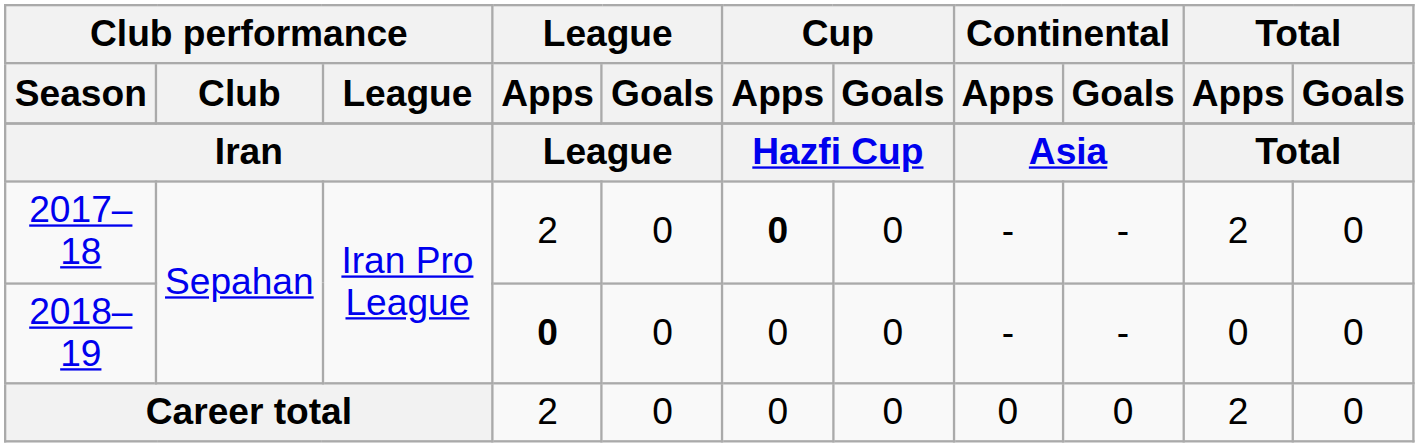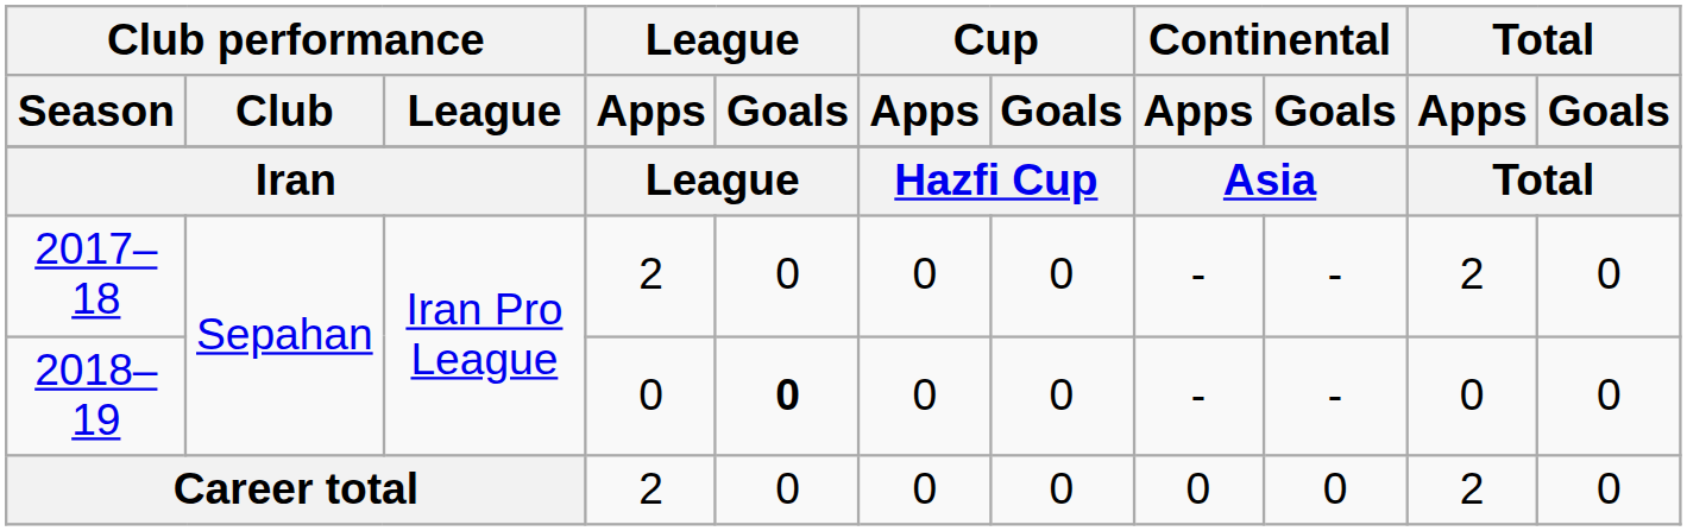2017–18 | Cup / Apps: bold -> normal
2018–19 | League / Apps: bold -> normal
2018–19 | League / Goals: normal -> bold
